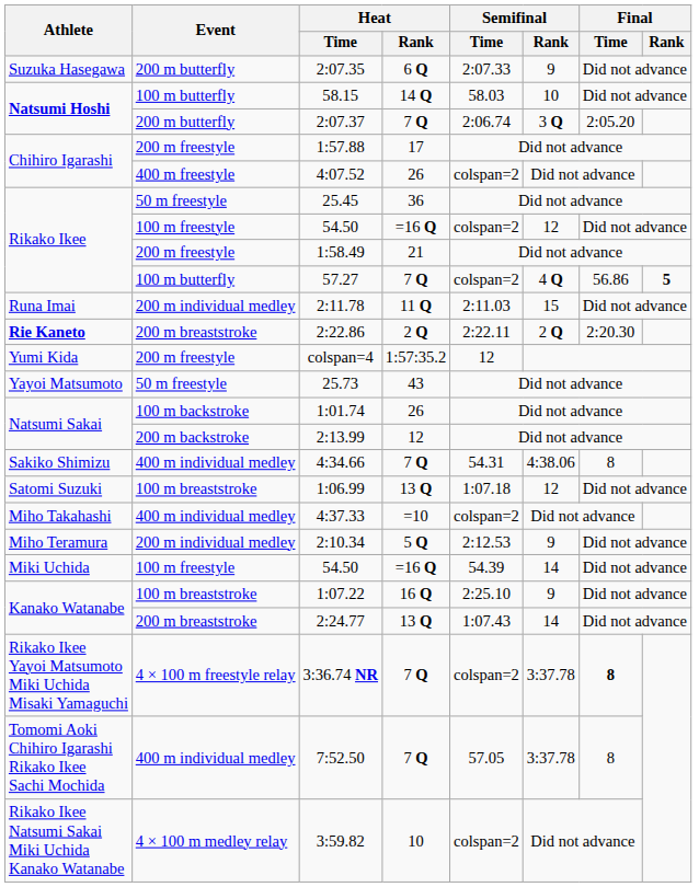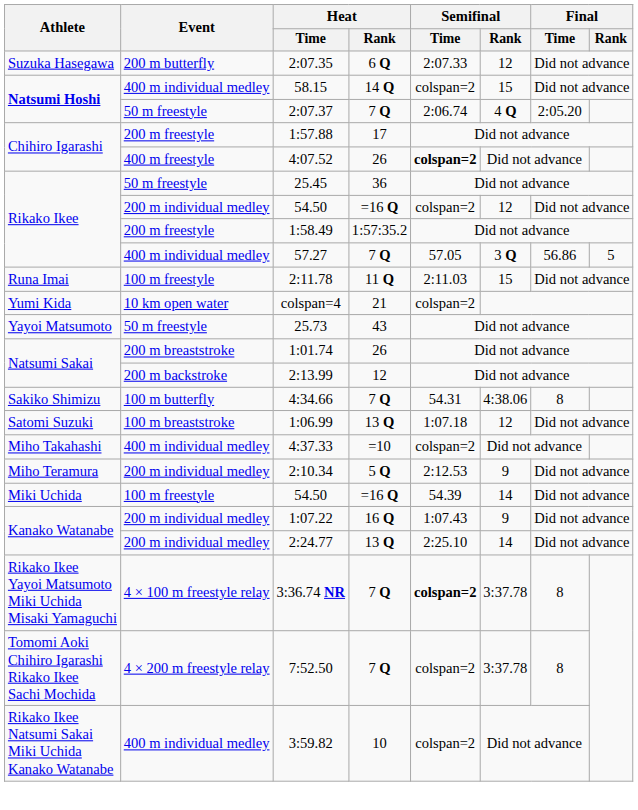2:07.35 | Semifinal / Rank: 9 -> 12
58.15 | Event: 100 m butterfly -> 400 m individual medley
58.15 | Semifinal / Time: 58.03 -> colspan=2
58.15 | Semifinal / Rank: 10 -> 15
2:07.37 | Event: 200 m butterfly -> 50 m freestyle
2:07.37 | Semifinal / Rank: 3 Q -> 4 Q
4:07.52 | Semifinal / Time: normal -> bold
Rikako Ikee / 54.50 | Event: 100 m freestyle -> 200 m individual medley
1:58.49 | Heat / Rank: 21 -> 1:57:35.2
57.27 | Event: 100 m butterfly -> 400 m individual medley
57.27 | Semifinal / Time: colspan=2 -> 57.05
57.27 | Semifinal / Rank: 4 Q -> 3 Q
57.27 | Final / Rank: bold -> normal
2:11.78 | Event: 200 m individual medley -> 100 m freestyle
- row: Rie Kaneto | 200 m breaststroke | 2:22.86 | 2 Q | 2:22.11 | 2 Q | 2:20.30
colspan=4 | Event: 200 m freestyle -> 10 km open water
colspan=4 | Heat / Rank: 1:57:35.2 -> 21
colspan=4 | Semifinal / Time: 12 -> colspan=2
1:01.74 | Event: 100 m backstroke -> 200 m breaststroke
4:34.66 | Event: 400 m individual medley -> 100 m butterfly
1:07.22 | Event: 100 m breaststroke -> 200 m individual medley
1:07.22 | Semifinal / Time: 2:25.10 -> 1:07.43
2:24.77 | Event: 200 m breaststroke -> 200 m individual medley
2:24.77 | Semifinal / Time: 1:07.43 -> 2:25.10
3:36.74 NR | Semifinal / Time: normal -> bold
3:36.74 NR | Final / Time: bold -> normal
7:52.50 | Event: 400 m individual medley -> 4 × 200 m freestyle relay
7:52.50 | Semifinal / Time: 57.05 -> colspan=2
3:59.82 | Event: 4 × 100 m medley relay -> 400 m individual medley
